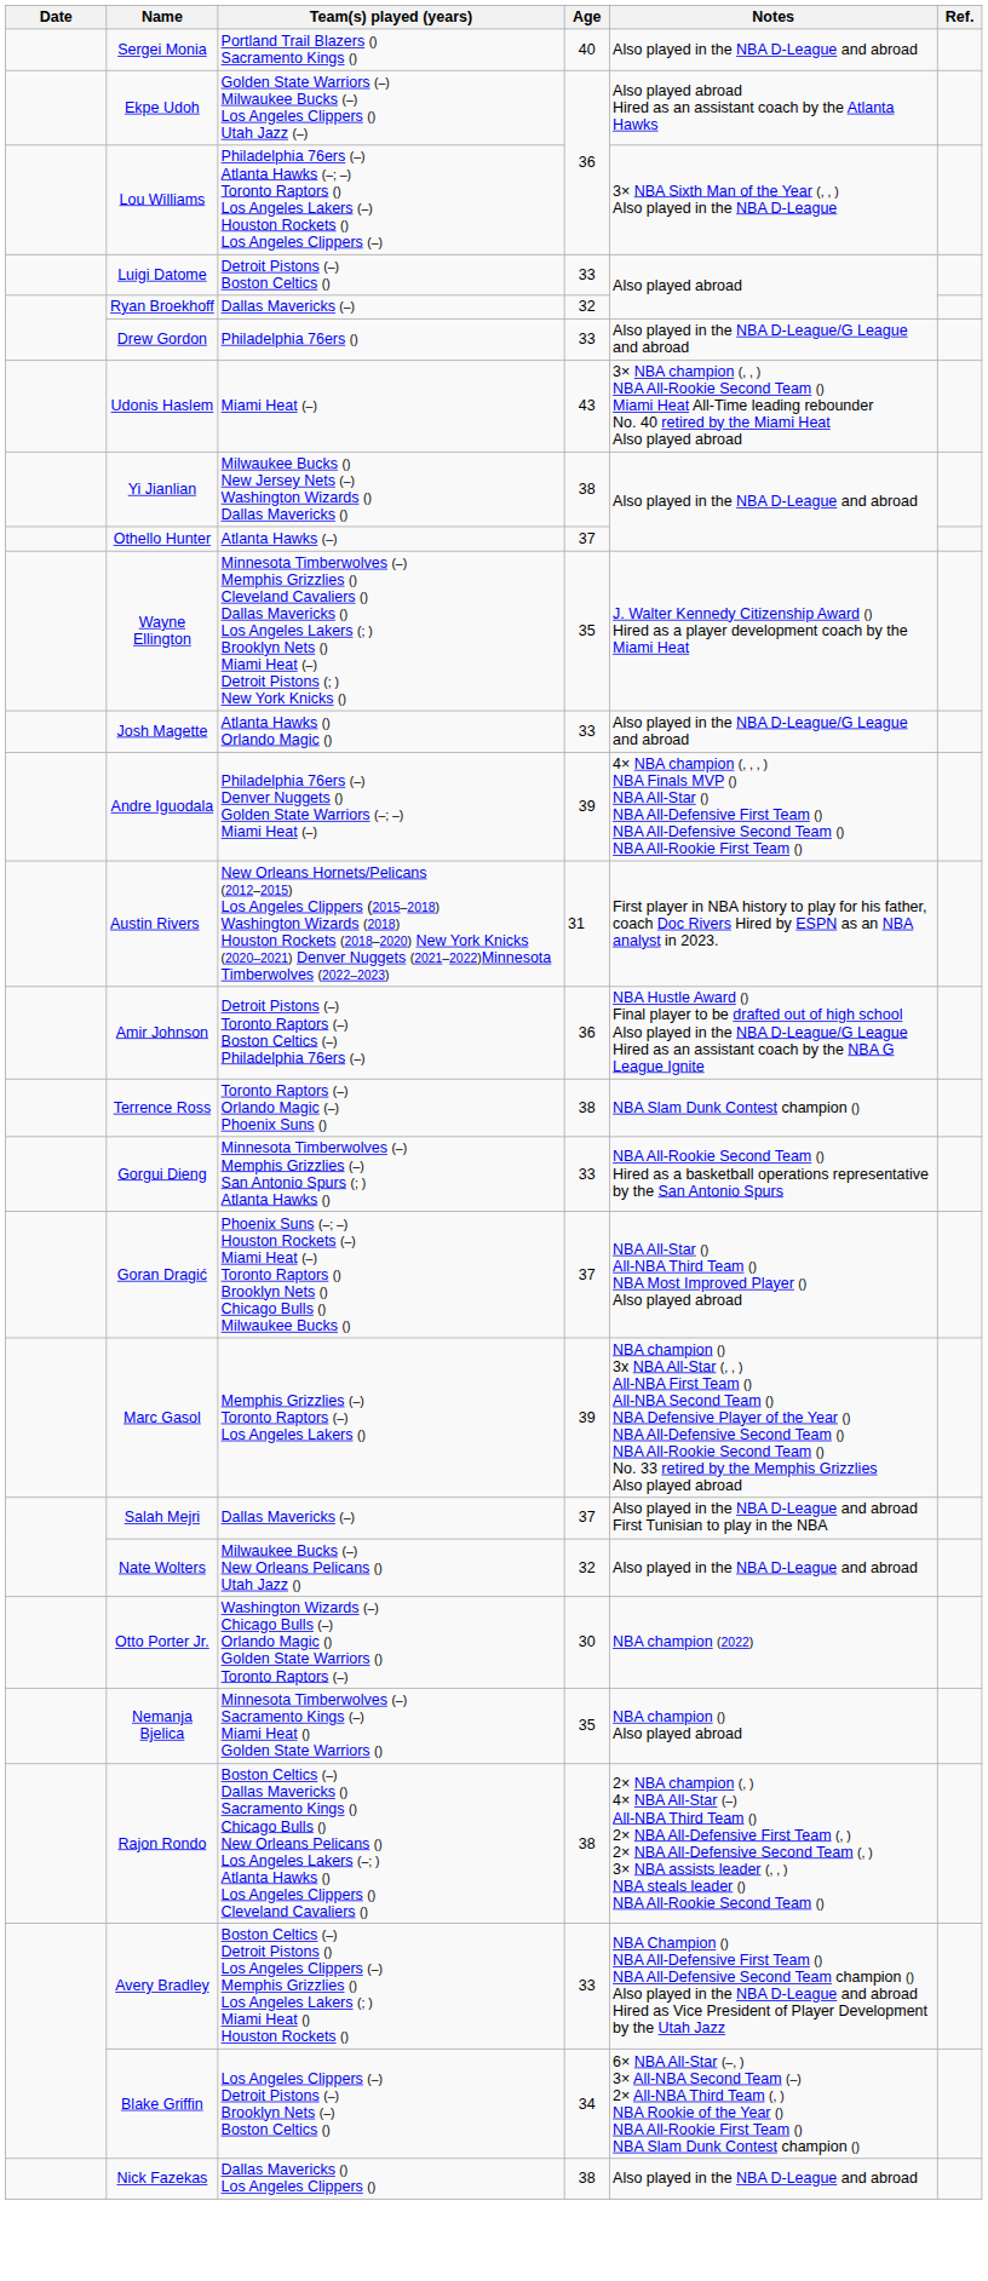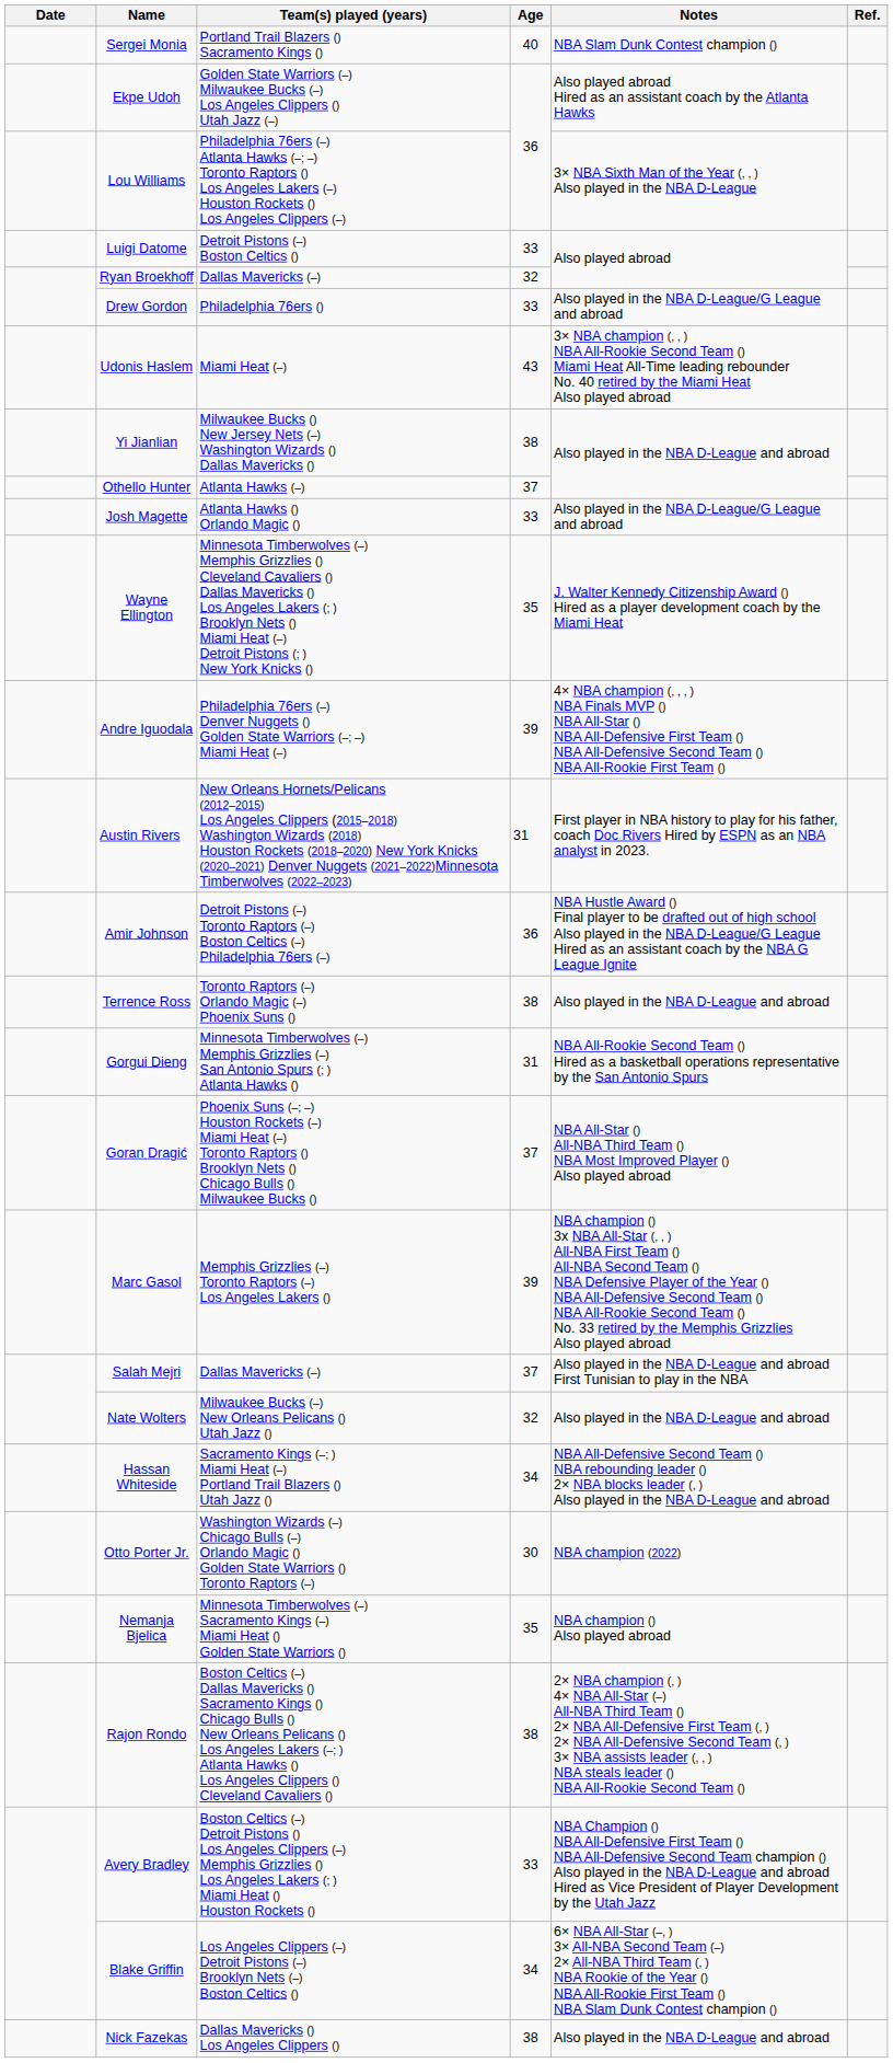Sergei Monia | Notes: Also played in the NBA D-League and abroad -> NBA Slam Dunk Contest champion ()
rows swapped: Wayne Ellington <-> Josh Magette
Terrence Ross | Notes: NBA Slam Dunk Contest champion () -> Also played in the NBA D-League and abroad
Gorgui Dieng | Age: 33 -> 31
+ row: Hassan Whiteside | Sacramento Kings (–; ) Miami Heat (–) Portland Trail Blazers () Utah Jazz () | 34 | NBA All-Defensive Second Team () NBA rebounding leader () 2× NBA blocks leader (, ) Also played in the NBA D-League and abroad
